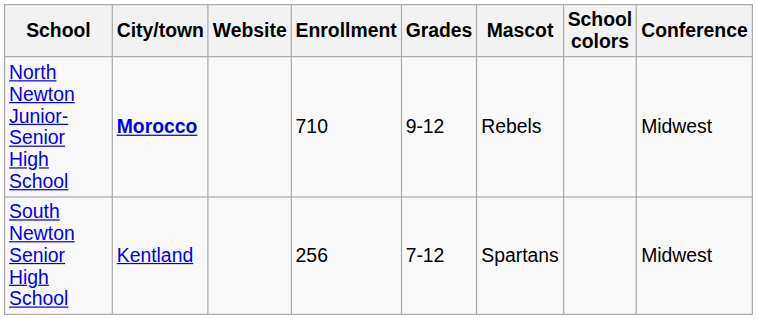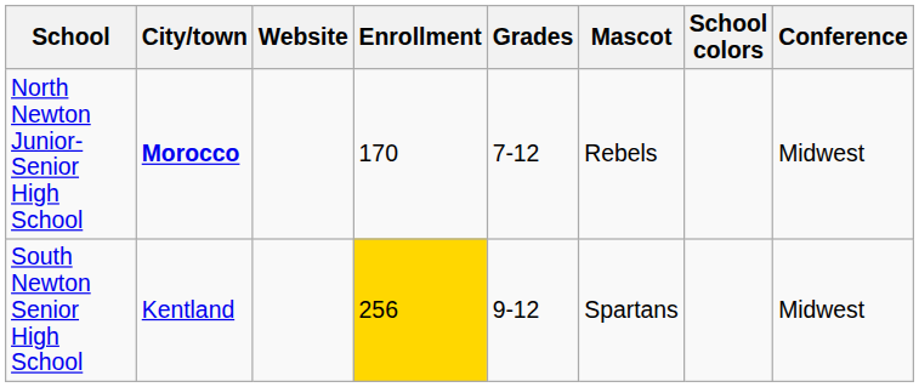North Newton Junior-Senior High School | Enrollment: 710 -> 170
North Newton Junior-Senior High School | Grades: 9-12 -> 7-12
South Newton Senior High School | Enrollment: no background -> gold background
South Newton Senior High School | Grades: 7-12 -> 9-12
